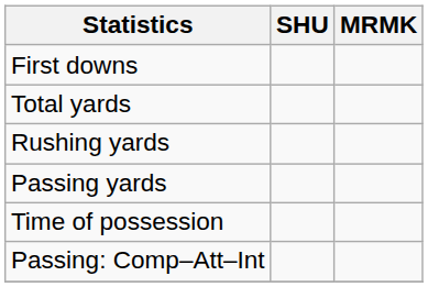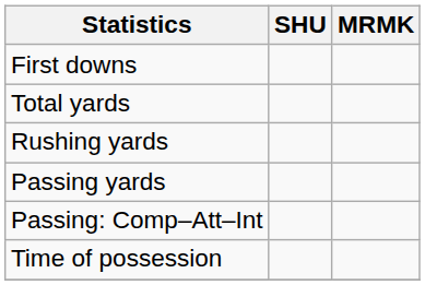rows swapped: Passing: Comp–Att–Int <-> Time of possession
